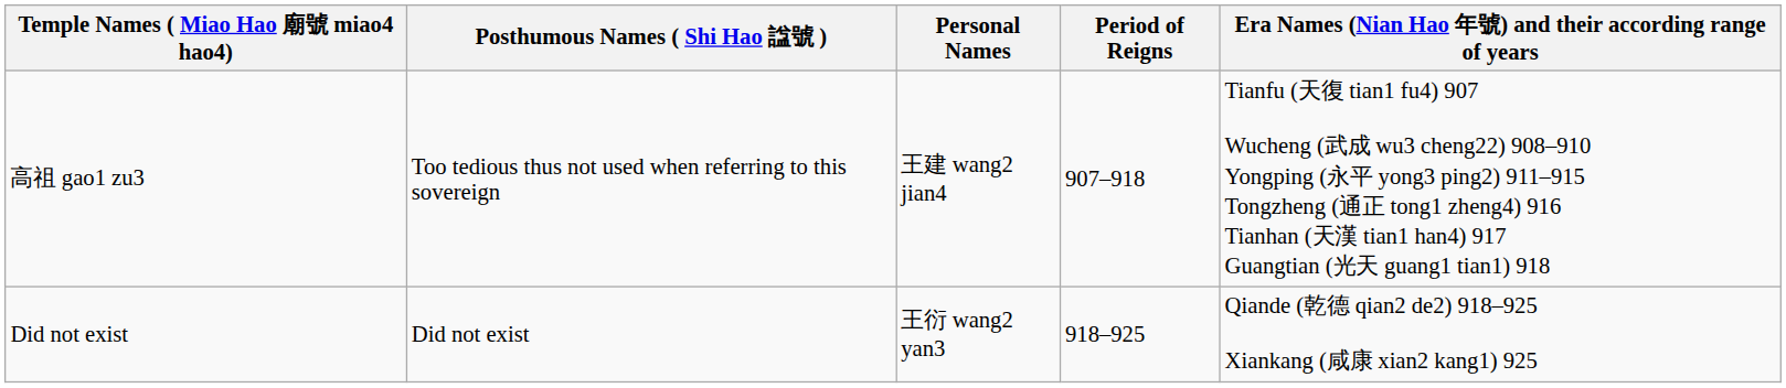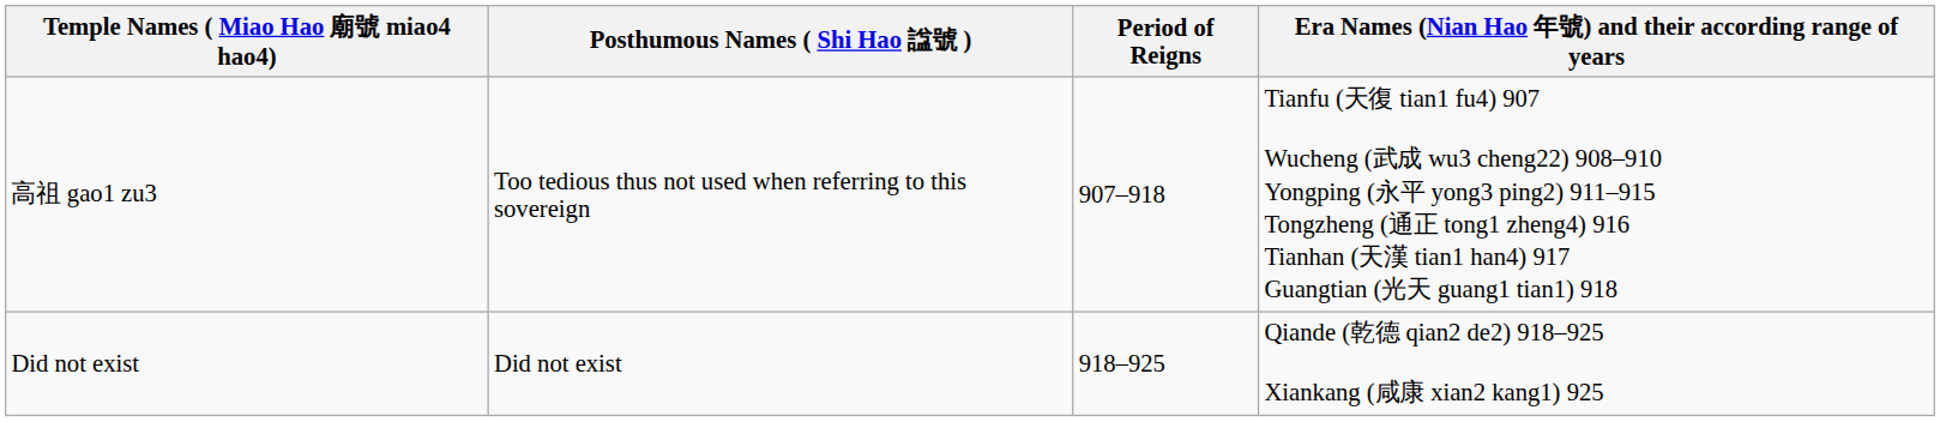- column: Personal Names | 王建 wang2 jian4 | 王衍 wang2 yan3
